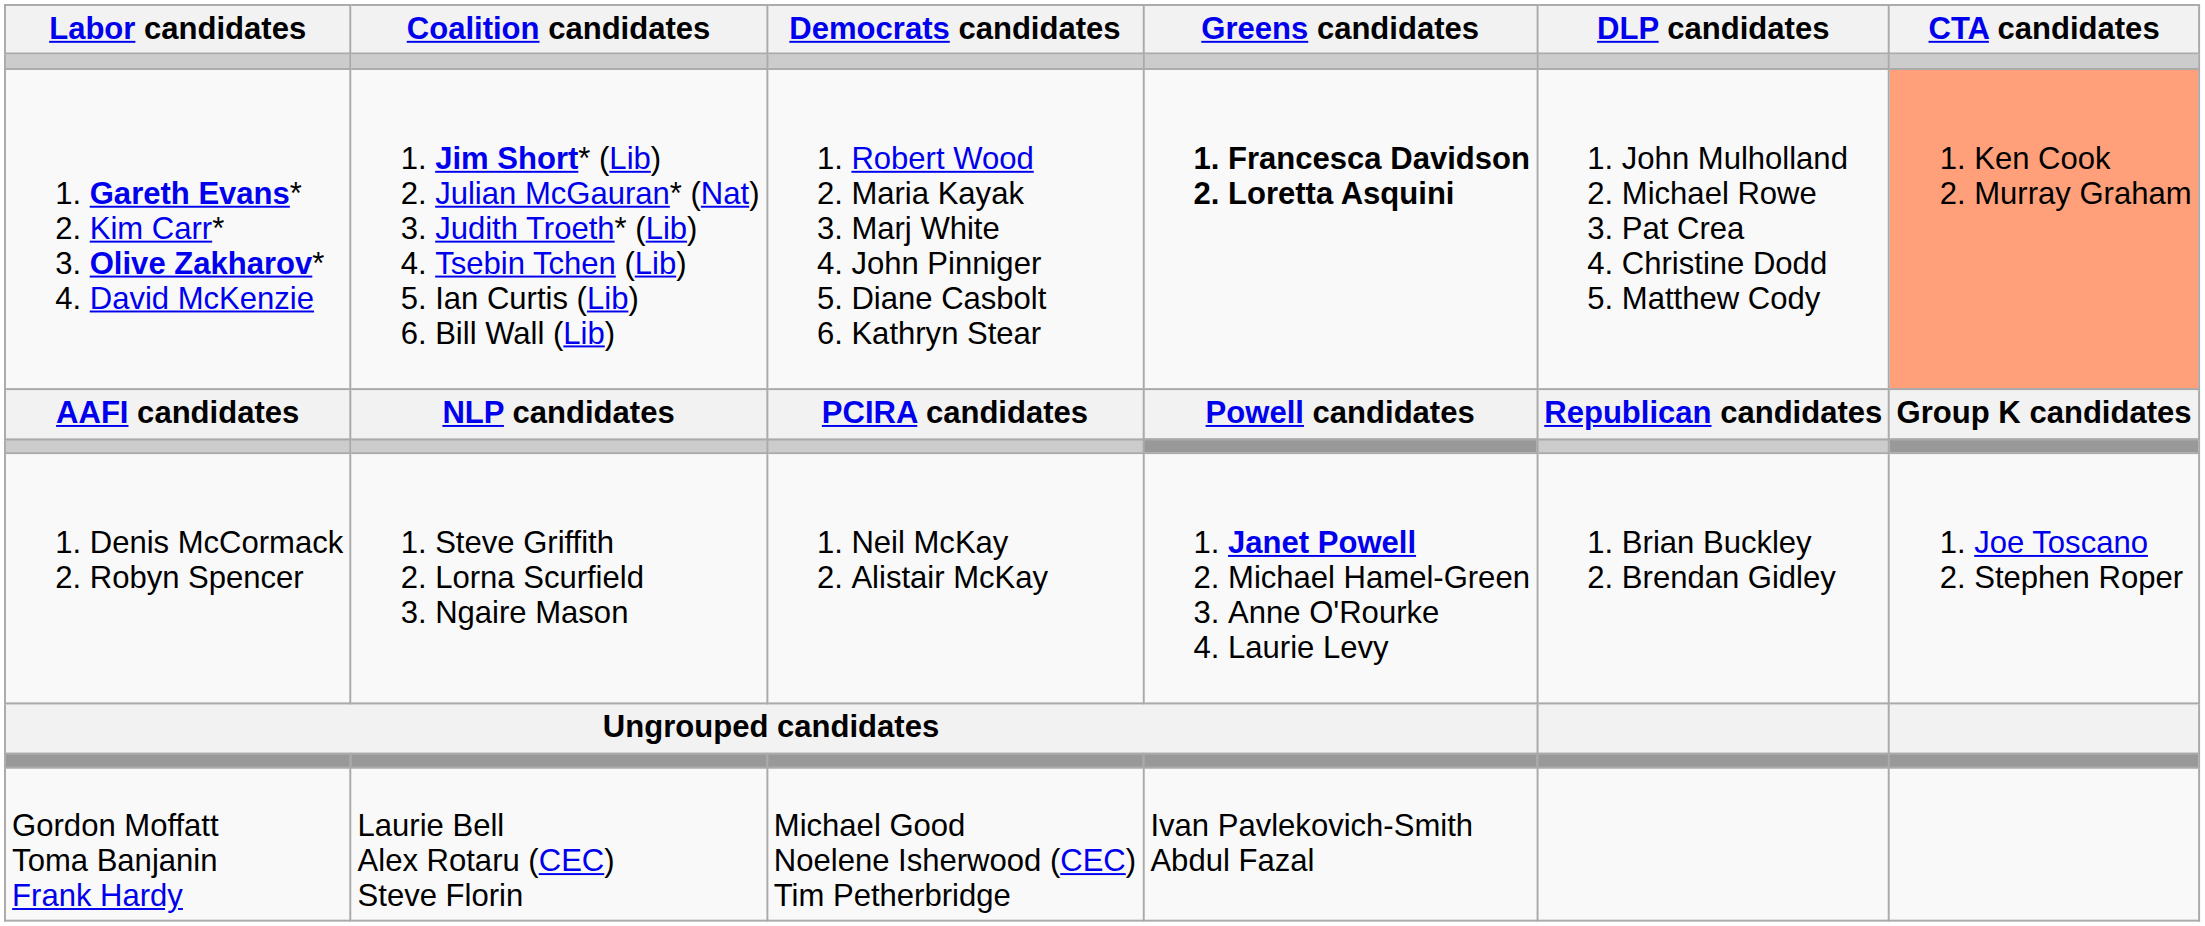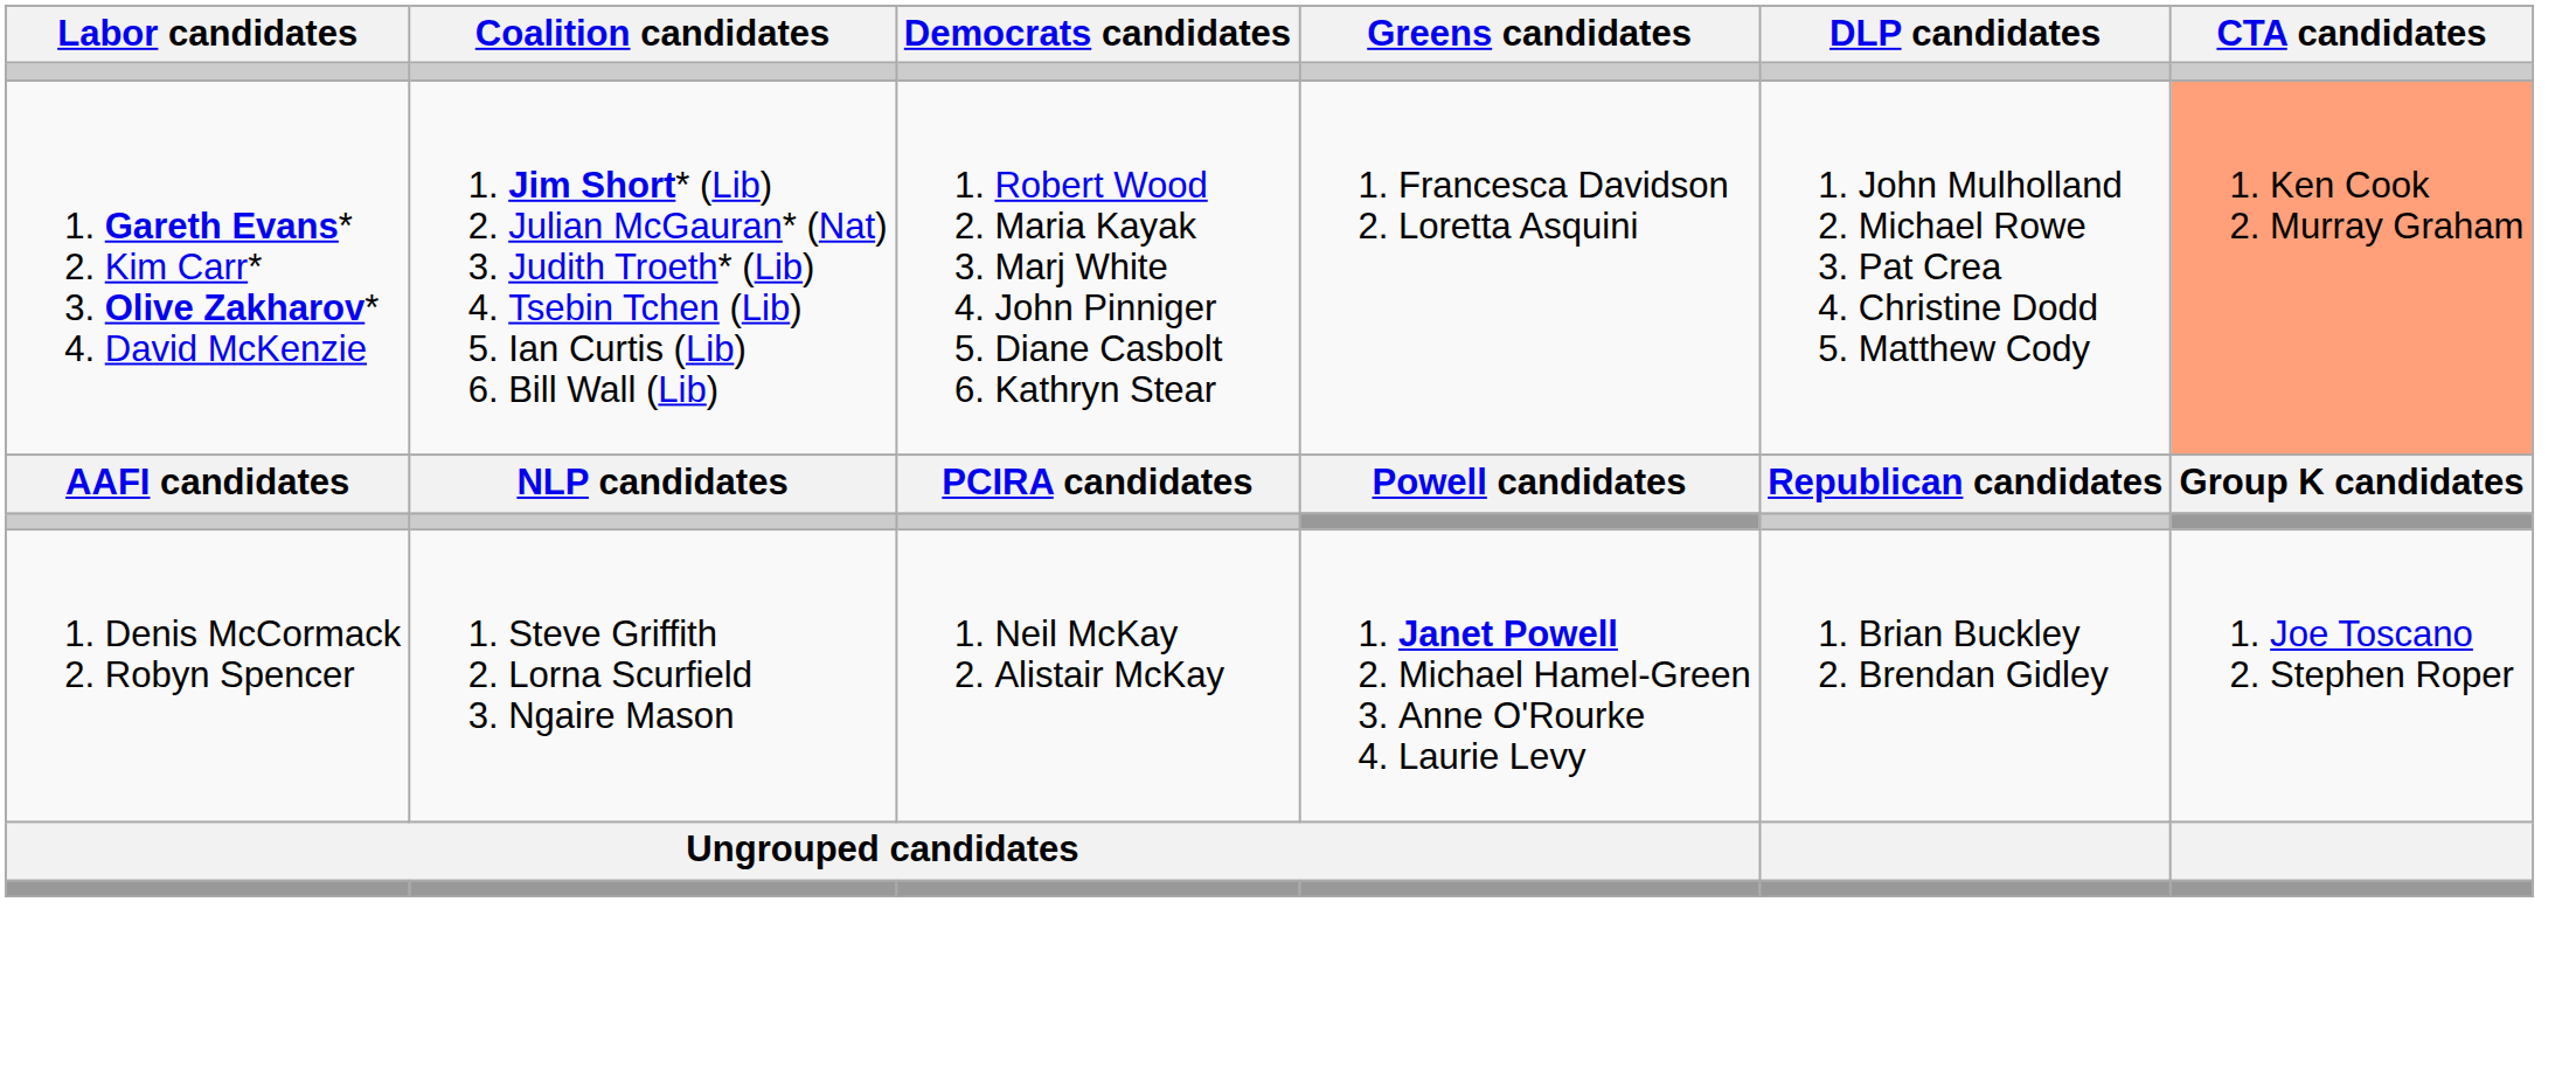Gareth Evans* Kim Carr* Olive Zakharov* David McKenzie | Greens candidates: bold -> normal
- row: Gordon Moffatt Toma Banjanin Frank Hardy | Laurie Bell Alex Rotaru (CEC) Steve Florin | Michael Good Noelene Isherwood (CEC) Tim Petherbridge | Ivan Pavlekovich-Smith Abdul Fazal
